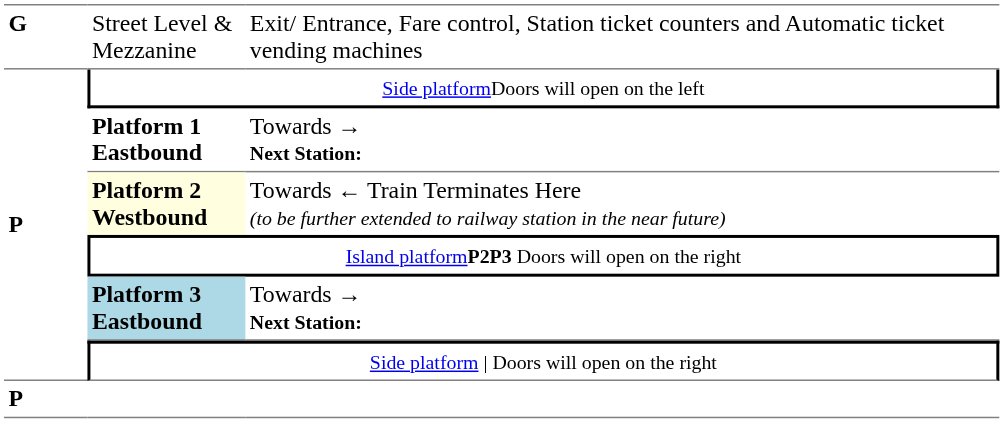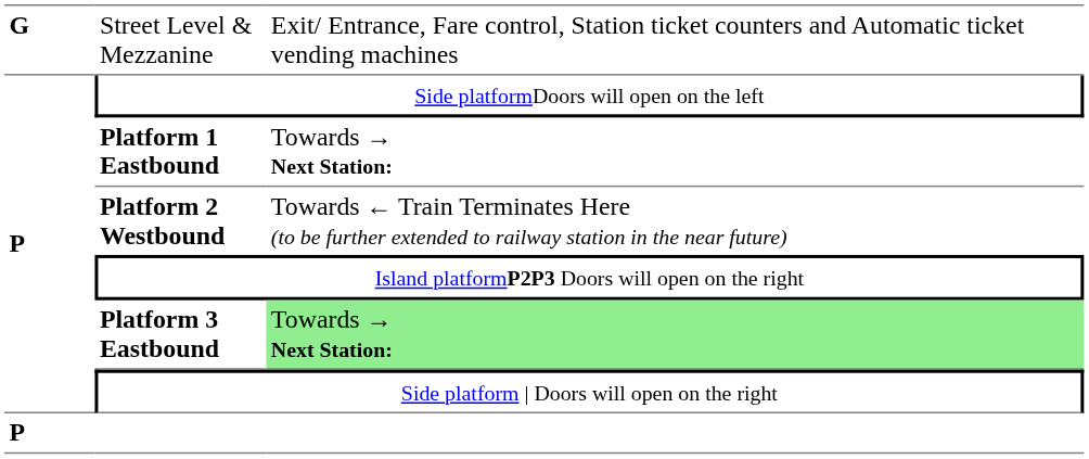Platform 2 Westbound | column 2: lightyellow background -> no background
Platform 3 Eastbound | column 2: lightblue background -> no background
Platform 3 Eastbound | column 3: no background -> lightgreen background
